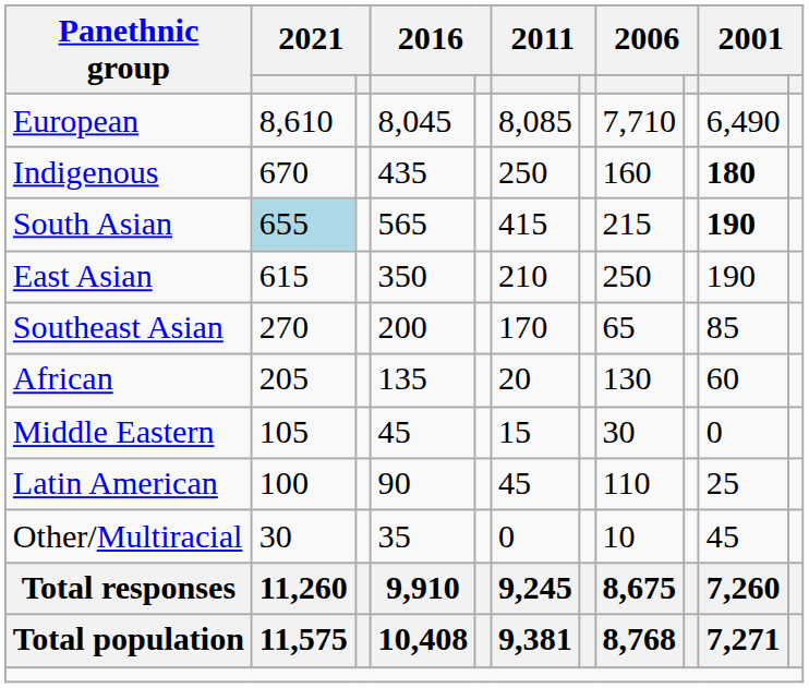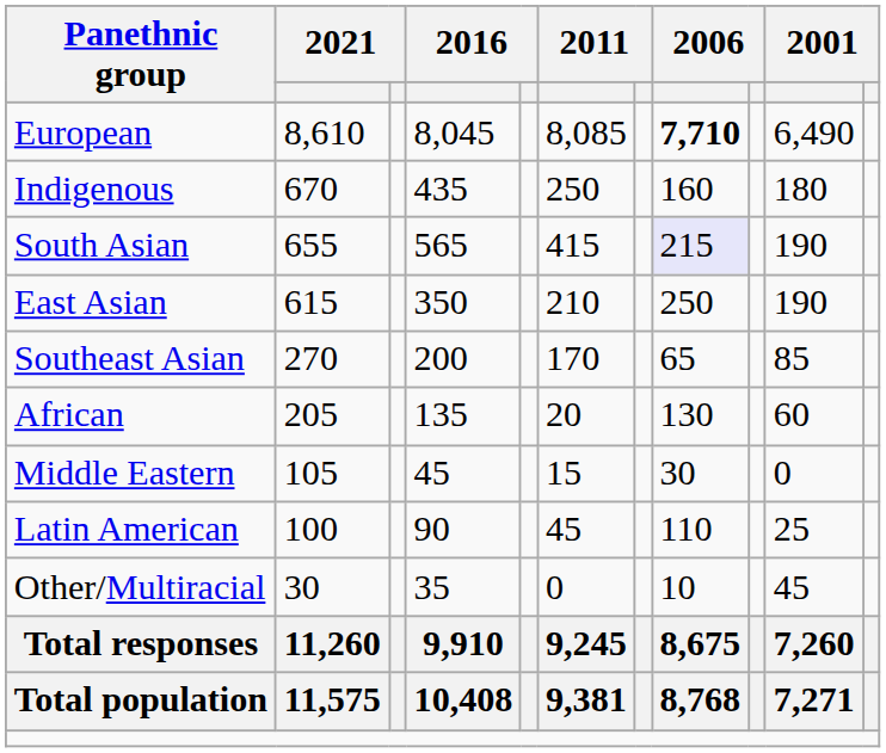European | column 8: normal -> bold
Indigenous | column 10: bold -> normal
South Asian | column 2: lightblue background -> no background
South Asian | column 8: no background -> lavender background
South Asian | column 10: bold -> normal
